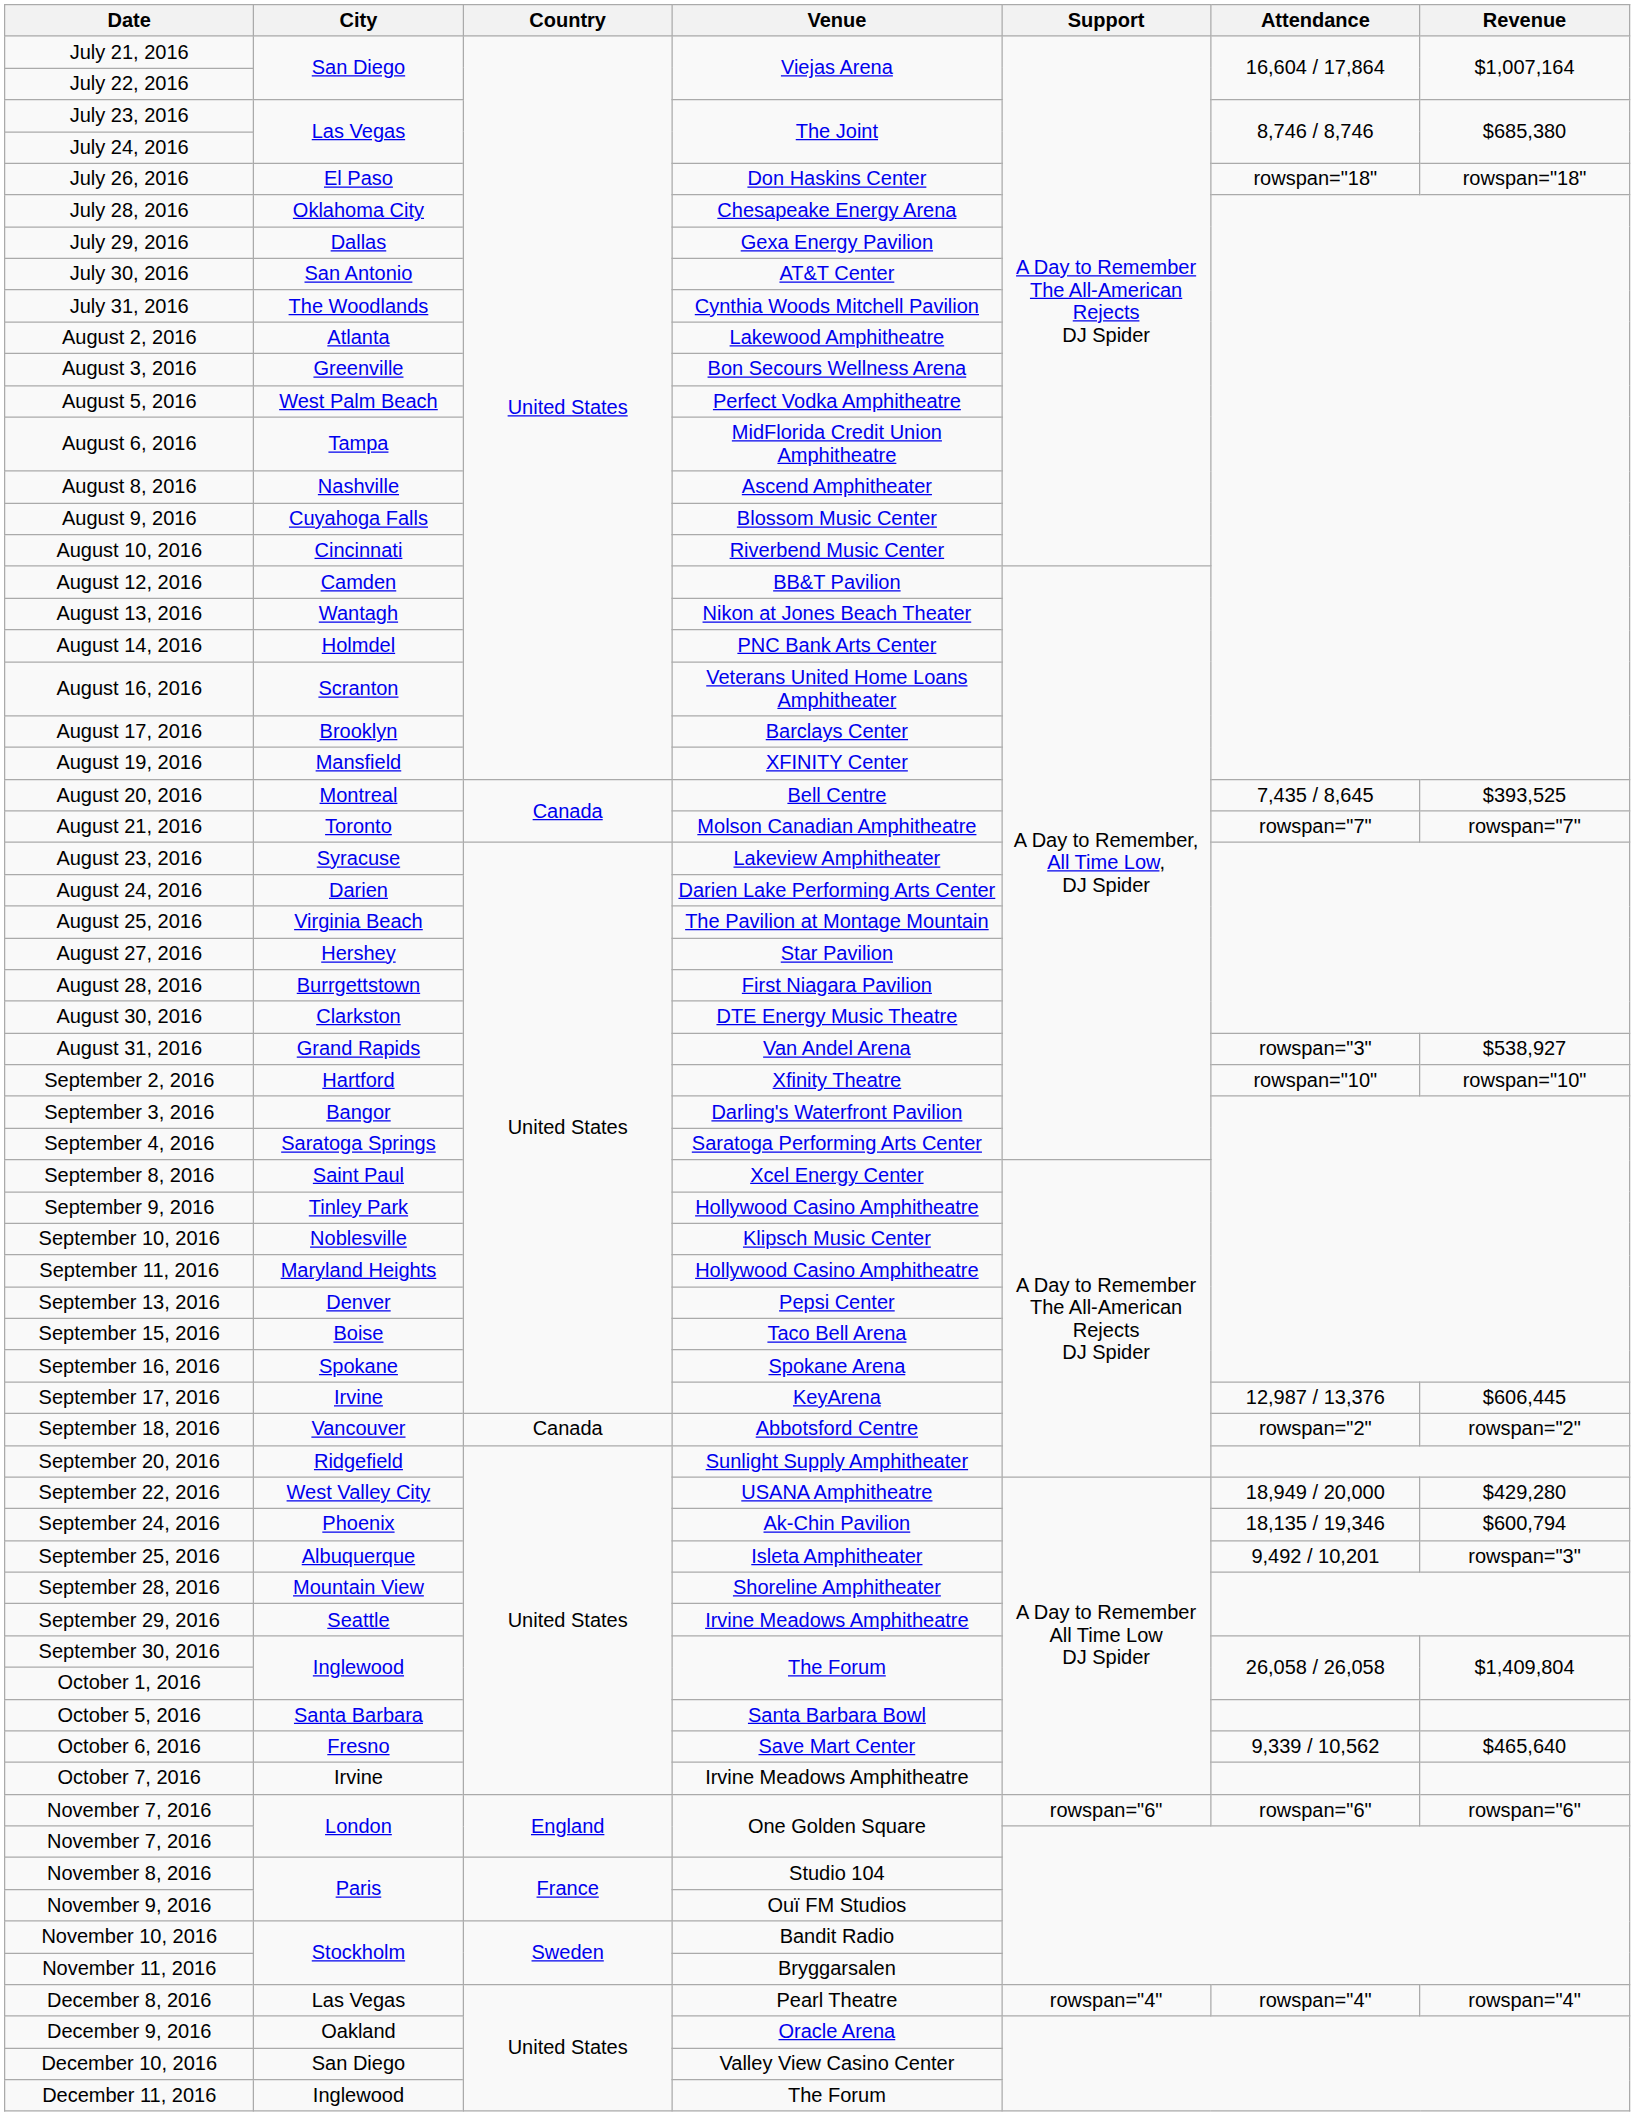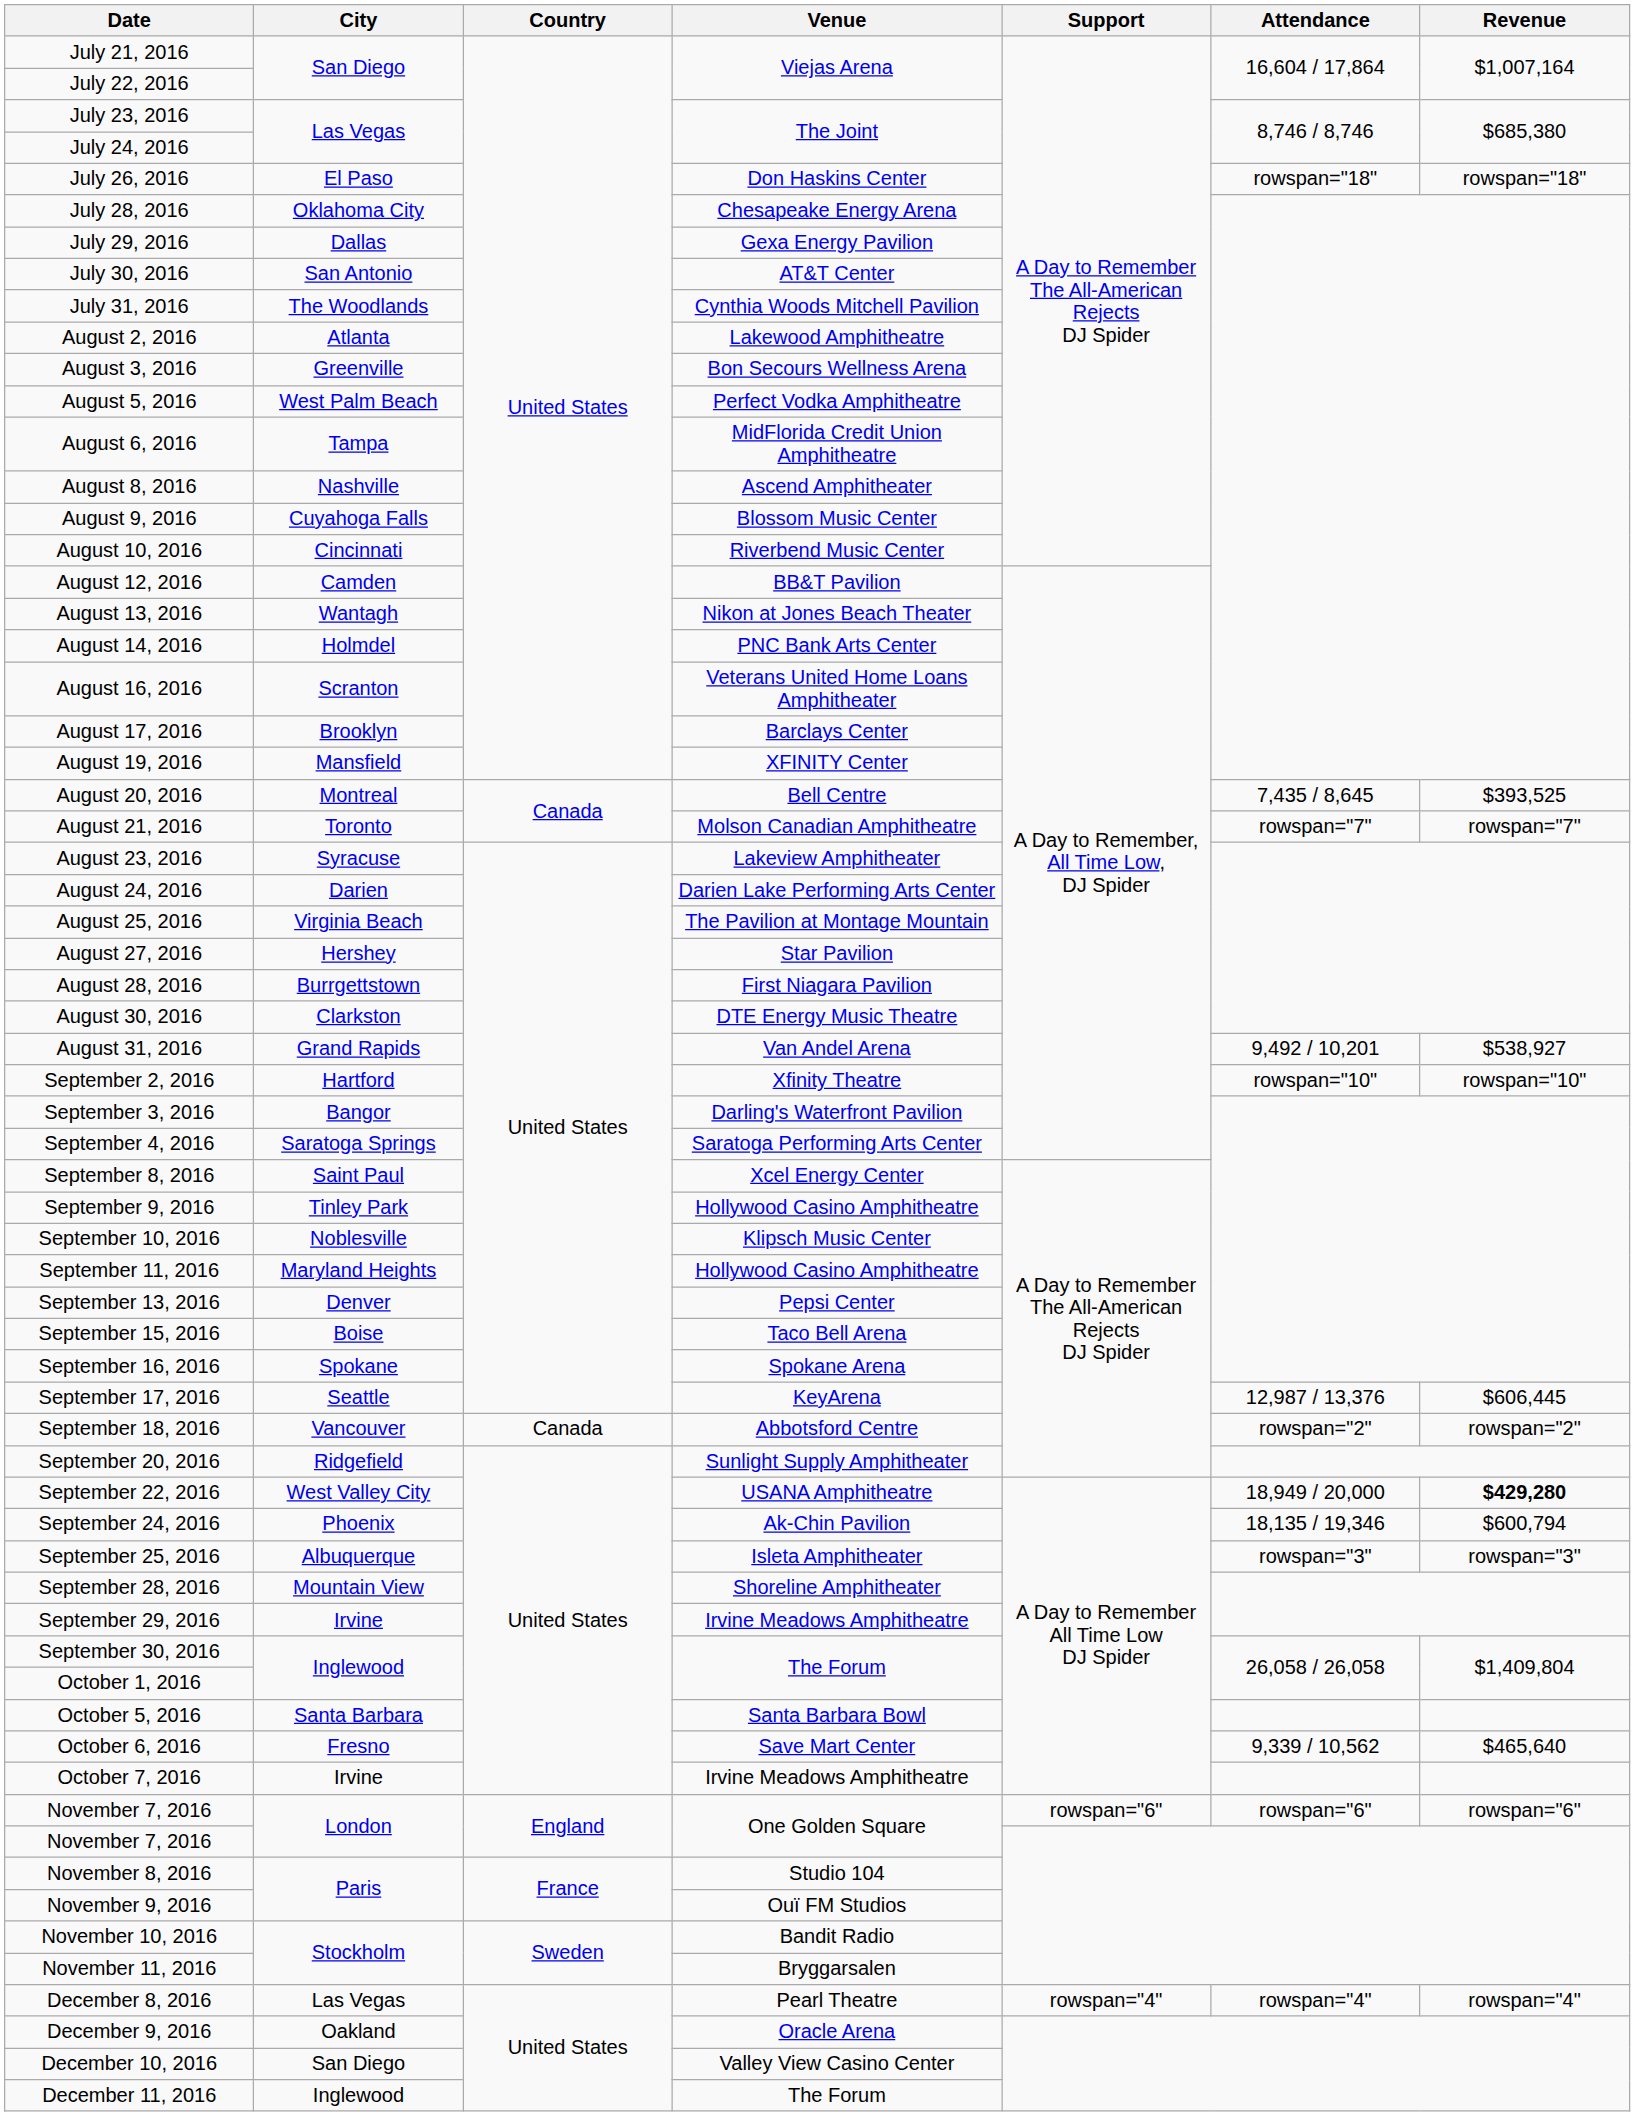August 31, 2016 | Attendance: rowspan="3" -> 9,492 / 10,201
September 17, 2016 | City: Irvine -> Seattle
September 22, 2016 | Revenue: normal -> bold
September 25, 2016 | Attendance: 9,492 / 10,201 -> rowspan="3"
September 29, 2016 | City: Seattle -> Irvine
